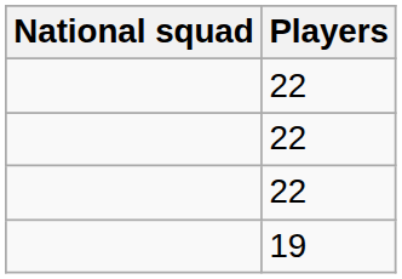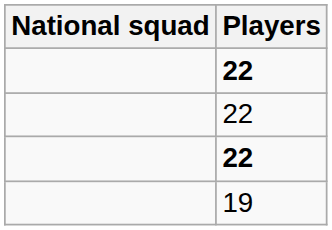row 2 | Players: normal -> bold
row 4 | Players: normal -> bold
